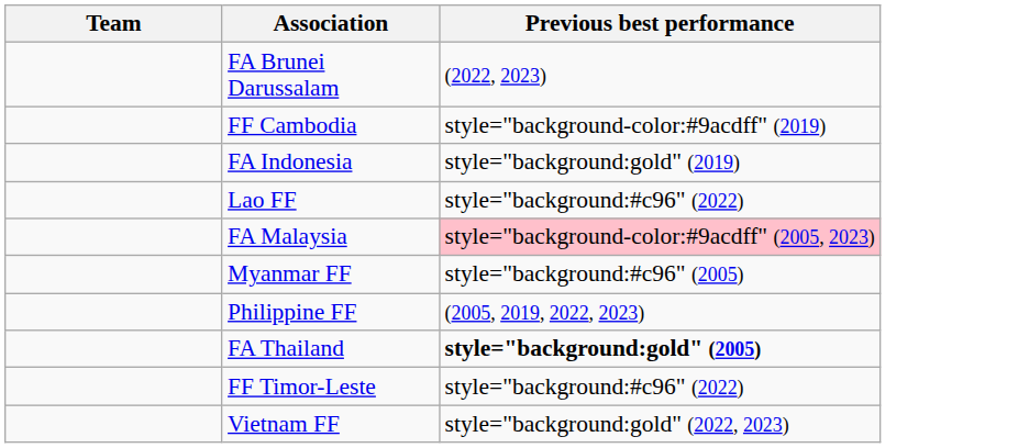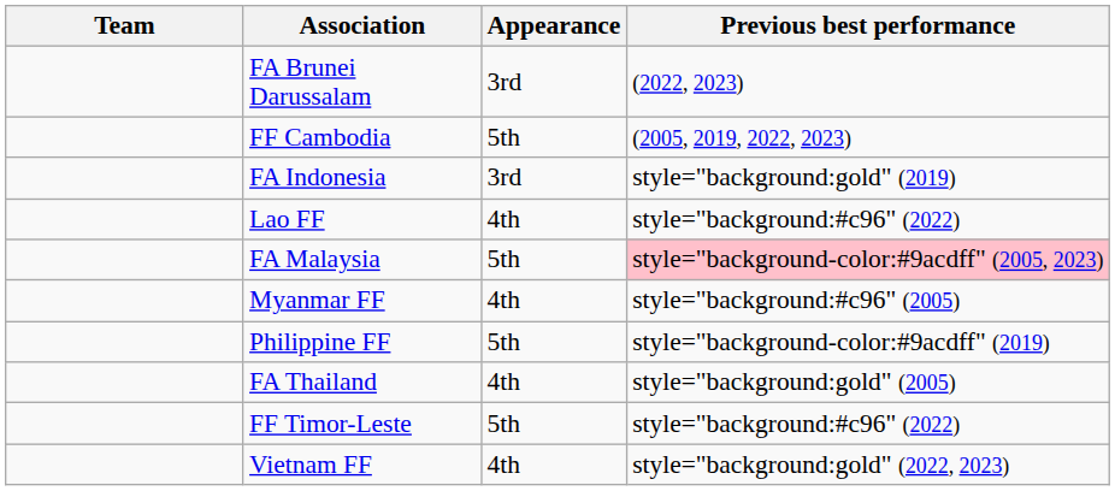+ column: Appearance | 3rd | 5th | 3rd | 4th | 5th | 4th | 5th | 4th | 5th | 4th
FF Cambodia | Previous best performance: style="background-color:#9acdff" (2019) -> (2005, 2019, 2022, 2023)
Philippine FF | Previous best performance: (2005, 2019, 2022, 2023) -> style="background-color:#9acdff" (2019)
FA Thailand | Previous best performance: bold -> normal
